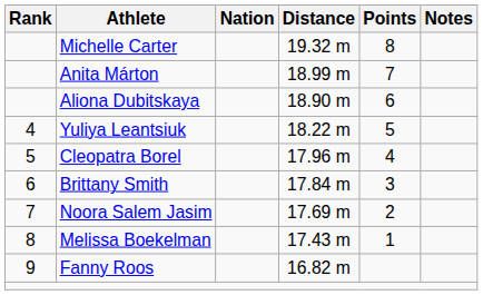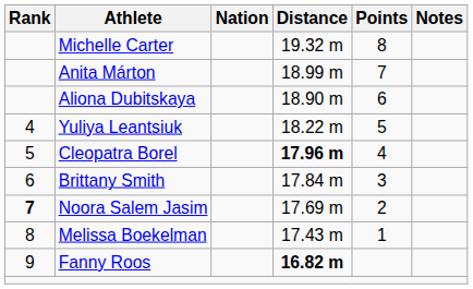Cleopatra Borel | Distance: normal -> bold
Noora Salem Jasim | Rank: normal -> bold
Fanny Roos | Distance: normal -> bold
